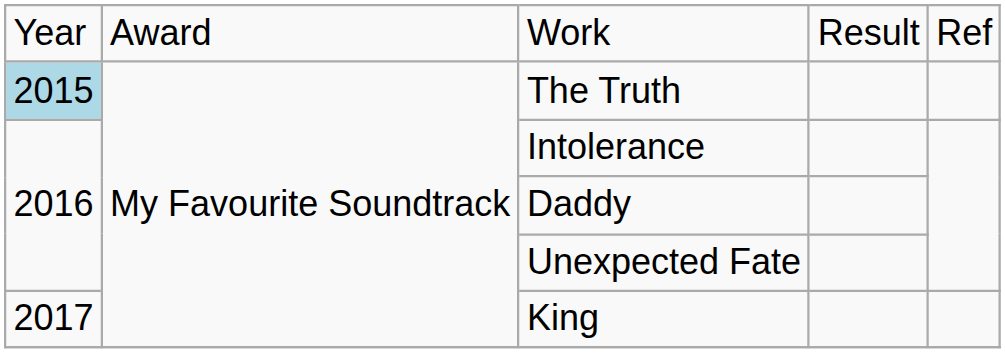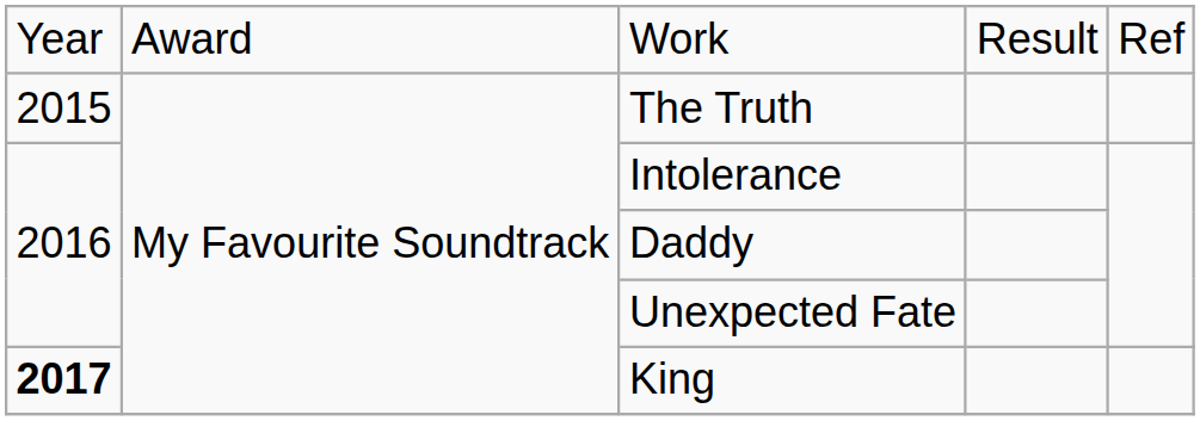The Truth | column 1: lightblue background -> no background
King | column 1: normal -> bold
